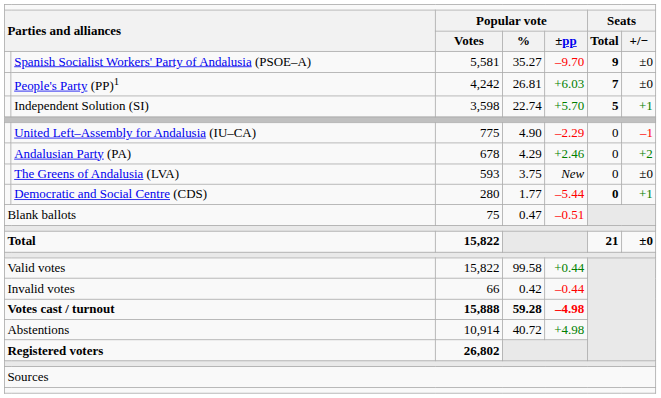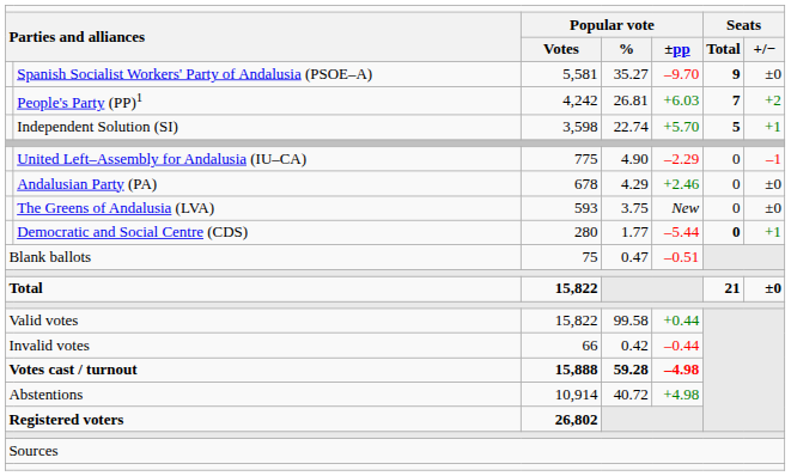People's Party (PP)1 | column 7: ±0 -> +2
Andalusian Party (PA) | column 7: +2 -> ±0
